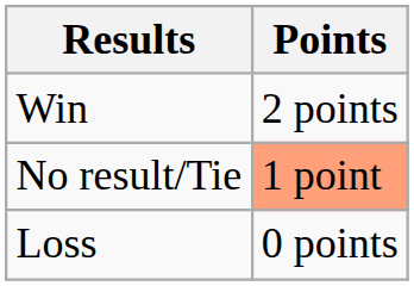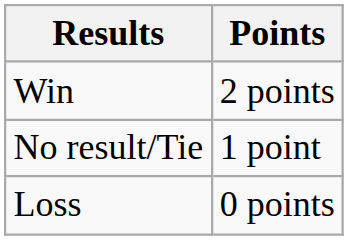No result/Tie | Points: lightsalmon background -> no background
